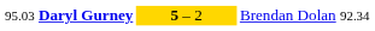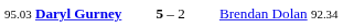95.03 Daryl Gurney | column 2: gold background -> no background
